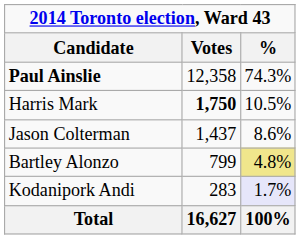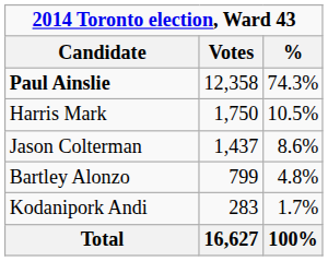Harris Mark | Votes: bold -> normal
Bartley Alonzo | %: khaki background -> no background
Kodanipork Andi | %: lavender background -> no background
